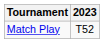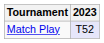Match Play | 2023: no background -> lavender background
